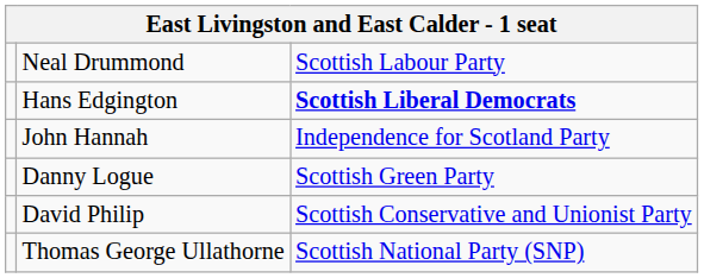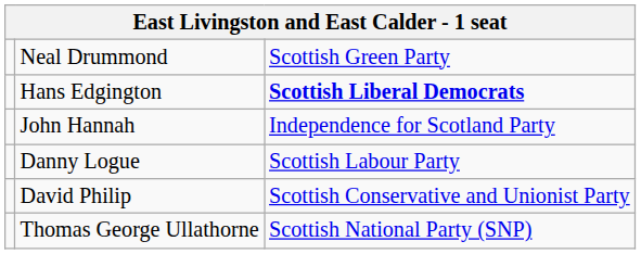Neal Drummond | column 3: Scottish Labour Party -> Scottish Green Party
Danny Logue | column 3: Scottish Green Party -> Scottish Labour Party
